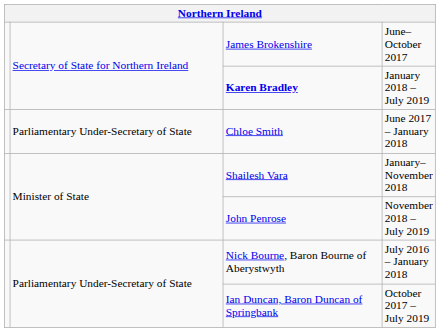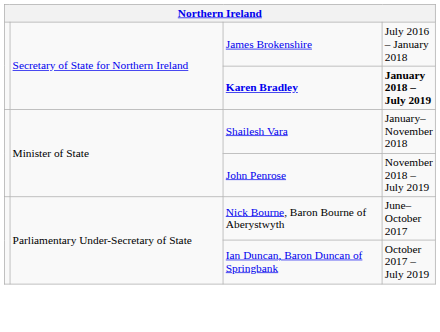James Brokenshire | column 4: June–October 2017 -> July 2016 – January 2018
Karen Bradley | column 4: normal -> bold
- row: Parliamentary Under-Secretary of State | Chloe Smith | June 2017 – January 2018
Nick Bourne, Baron Bourne of Aberystwyth | column 4: July 2016 – January 2018 -> June–October 2017
